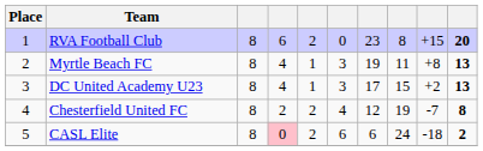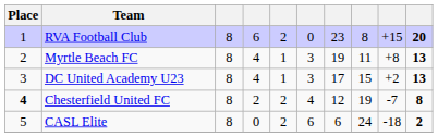Chesterfield United FC | Place: normal -> bold
CASL Elite | column 4: pink background -> no background
